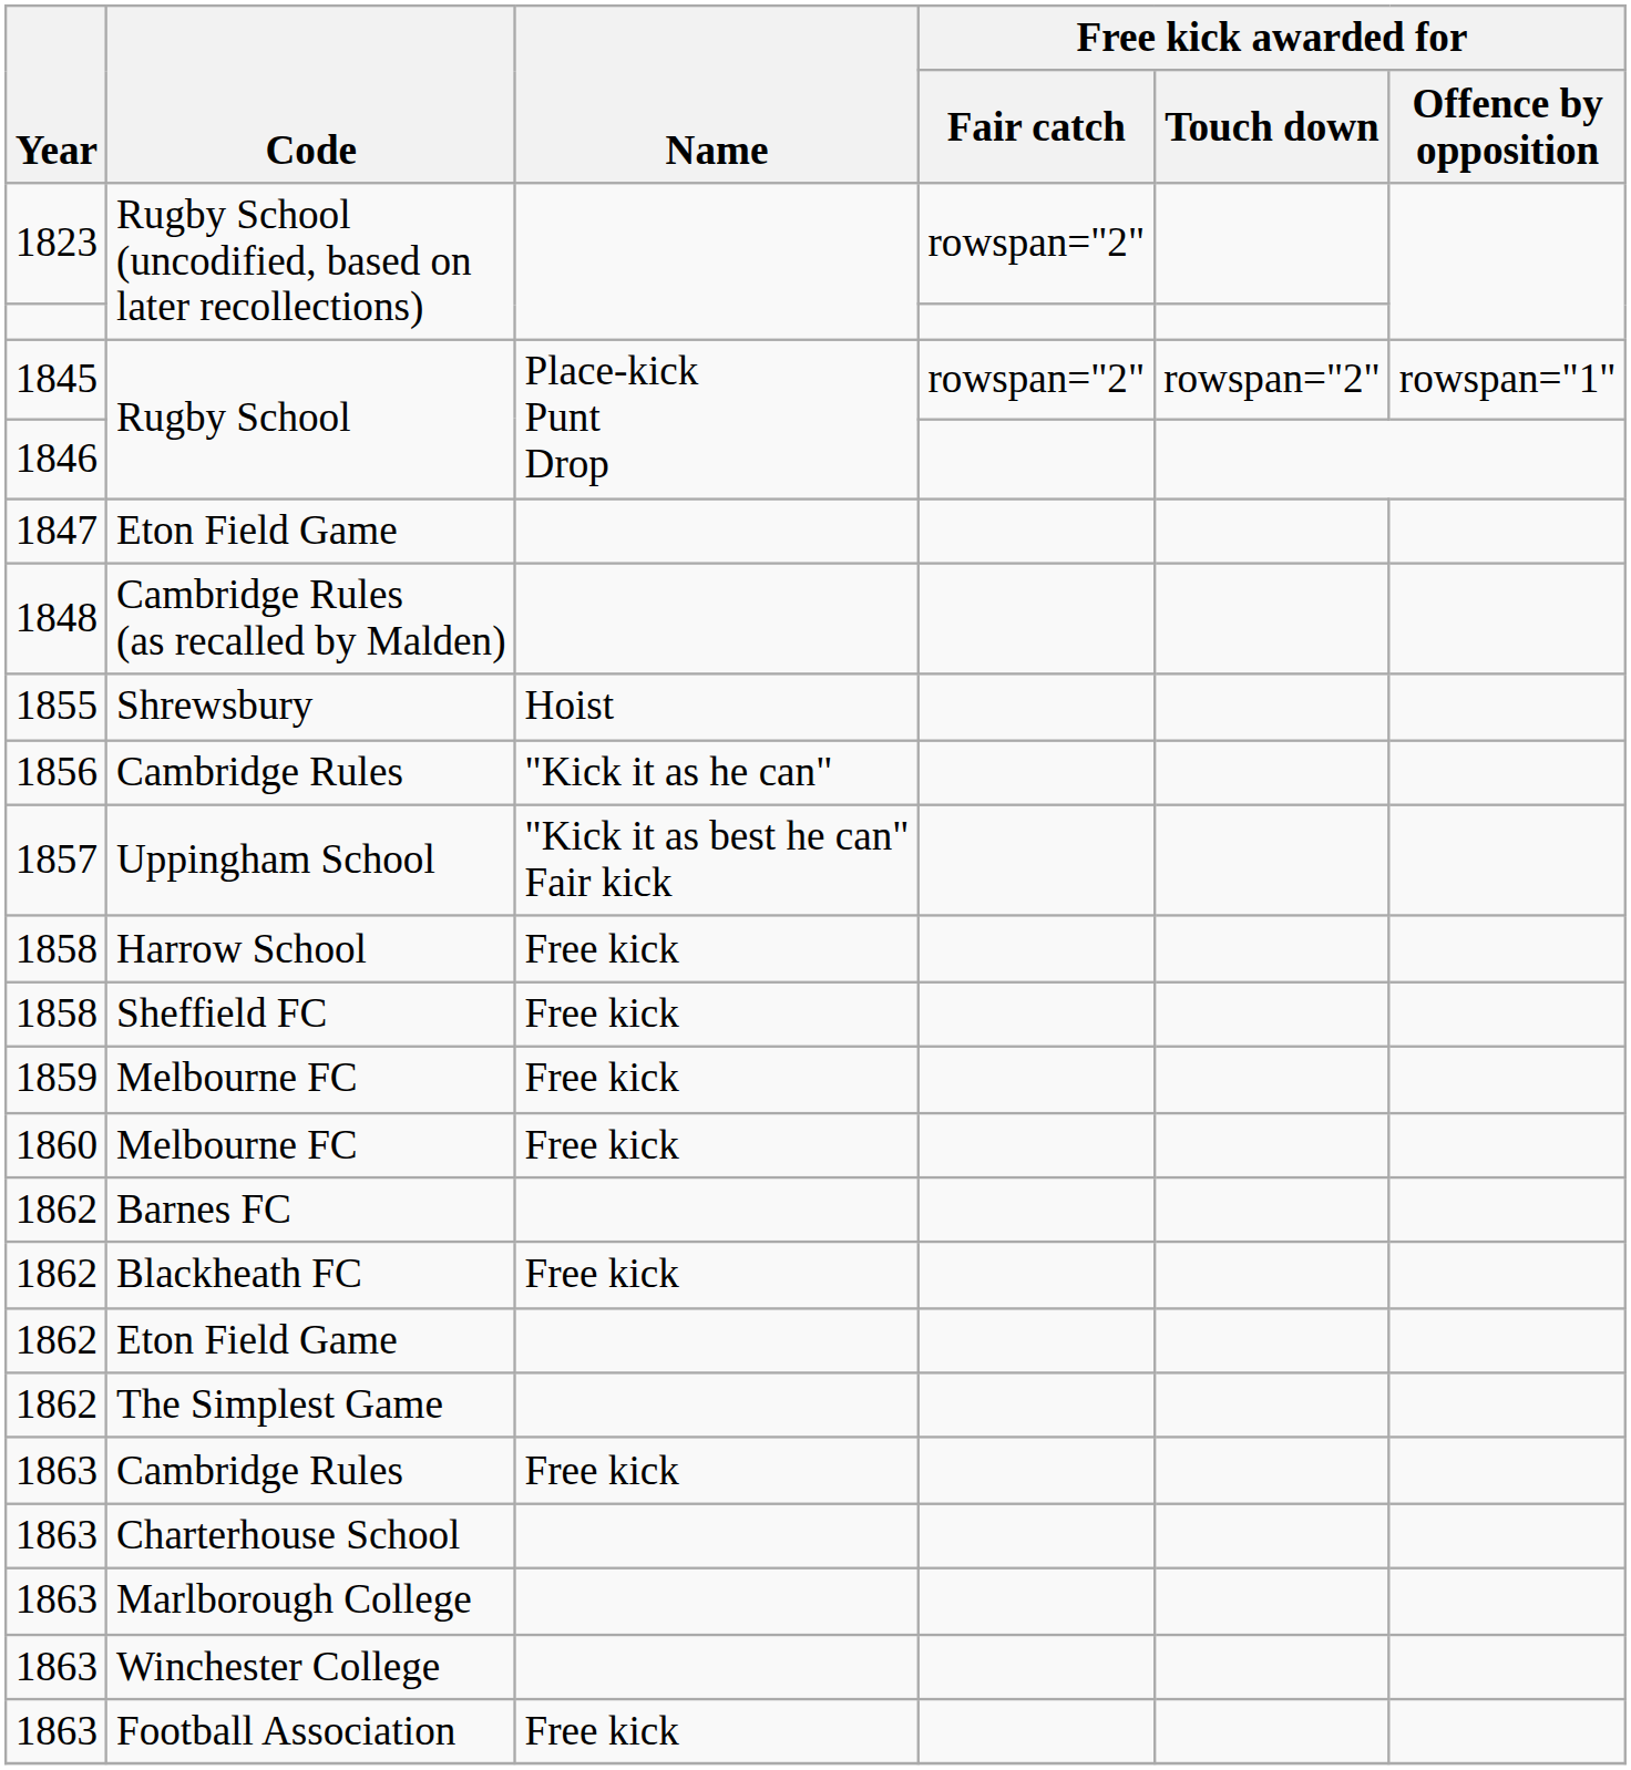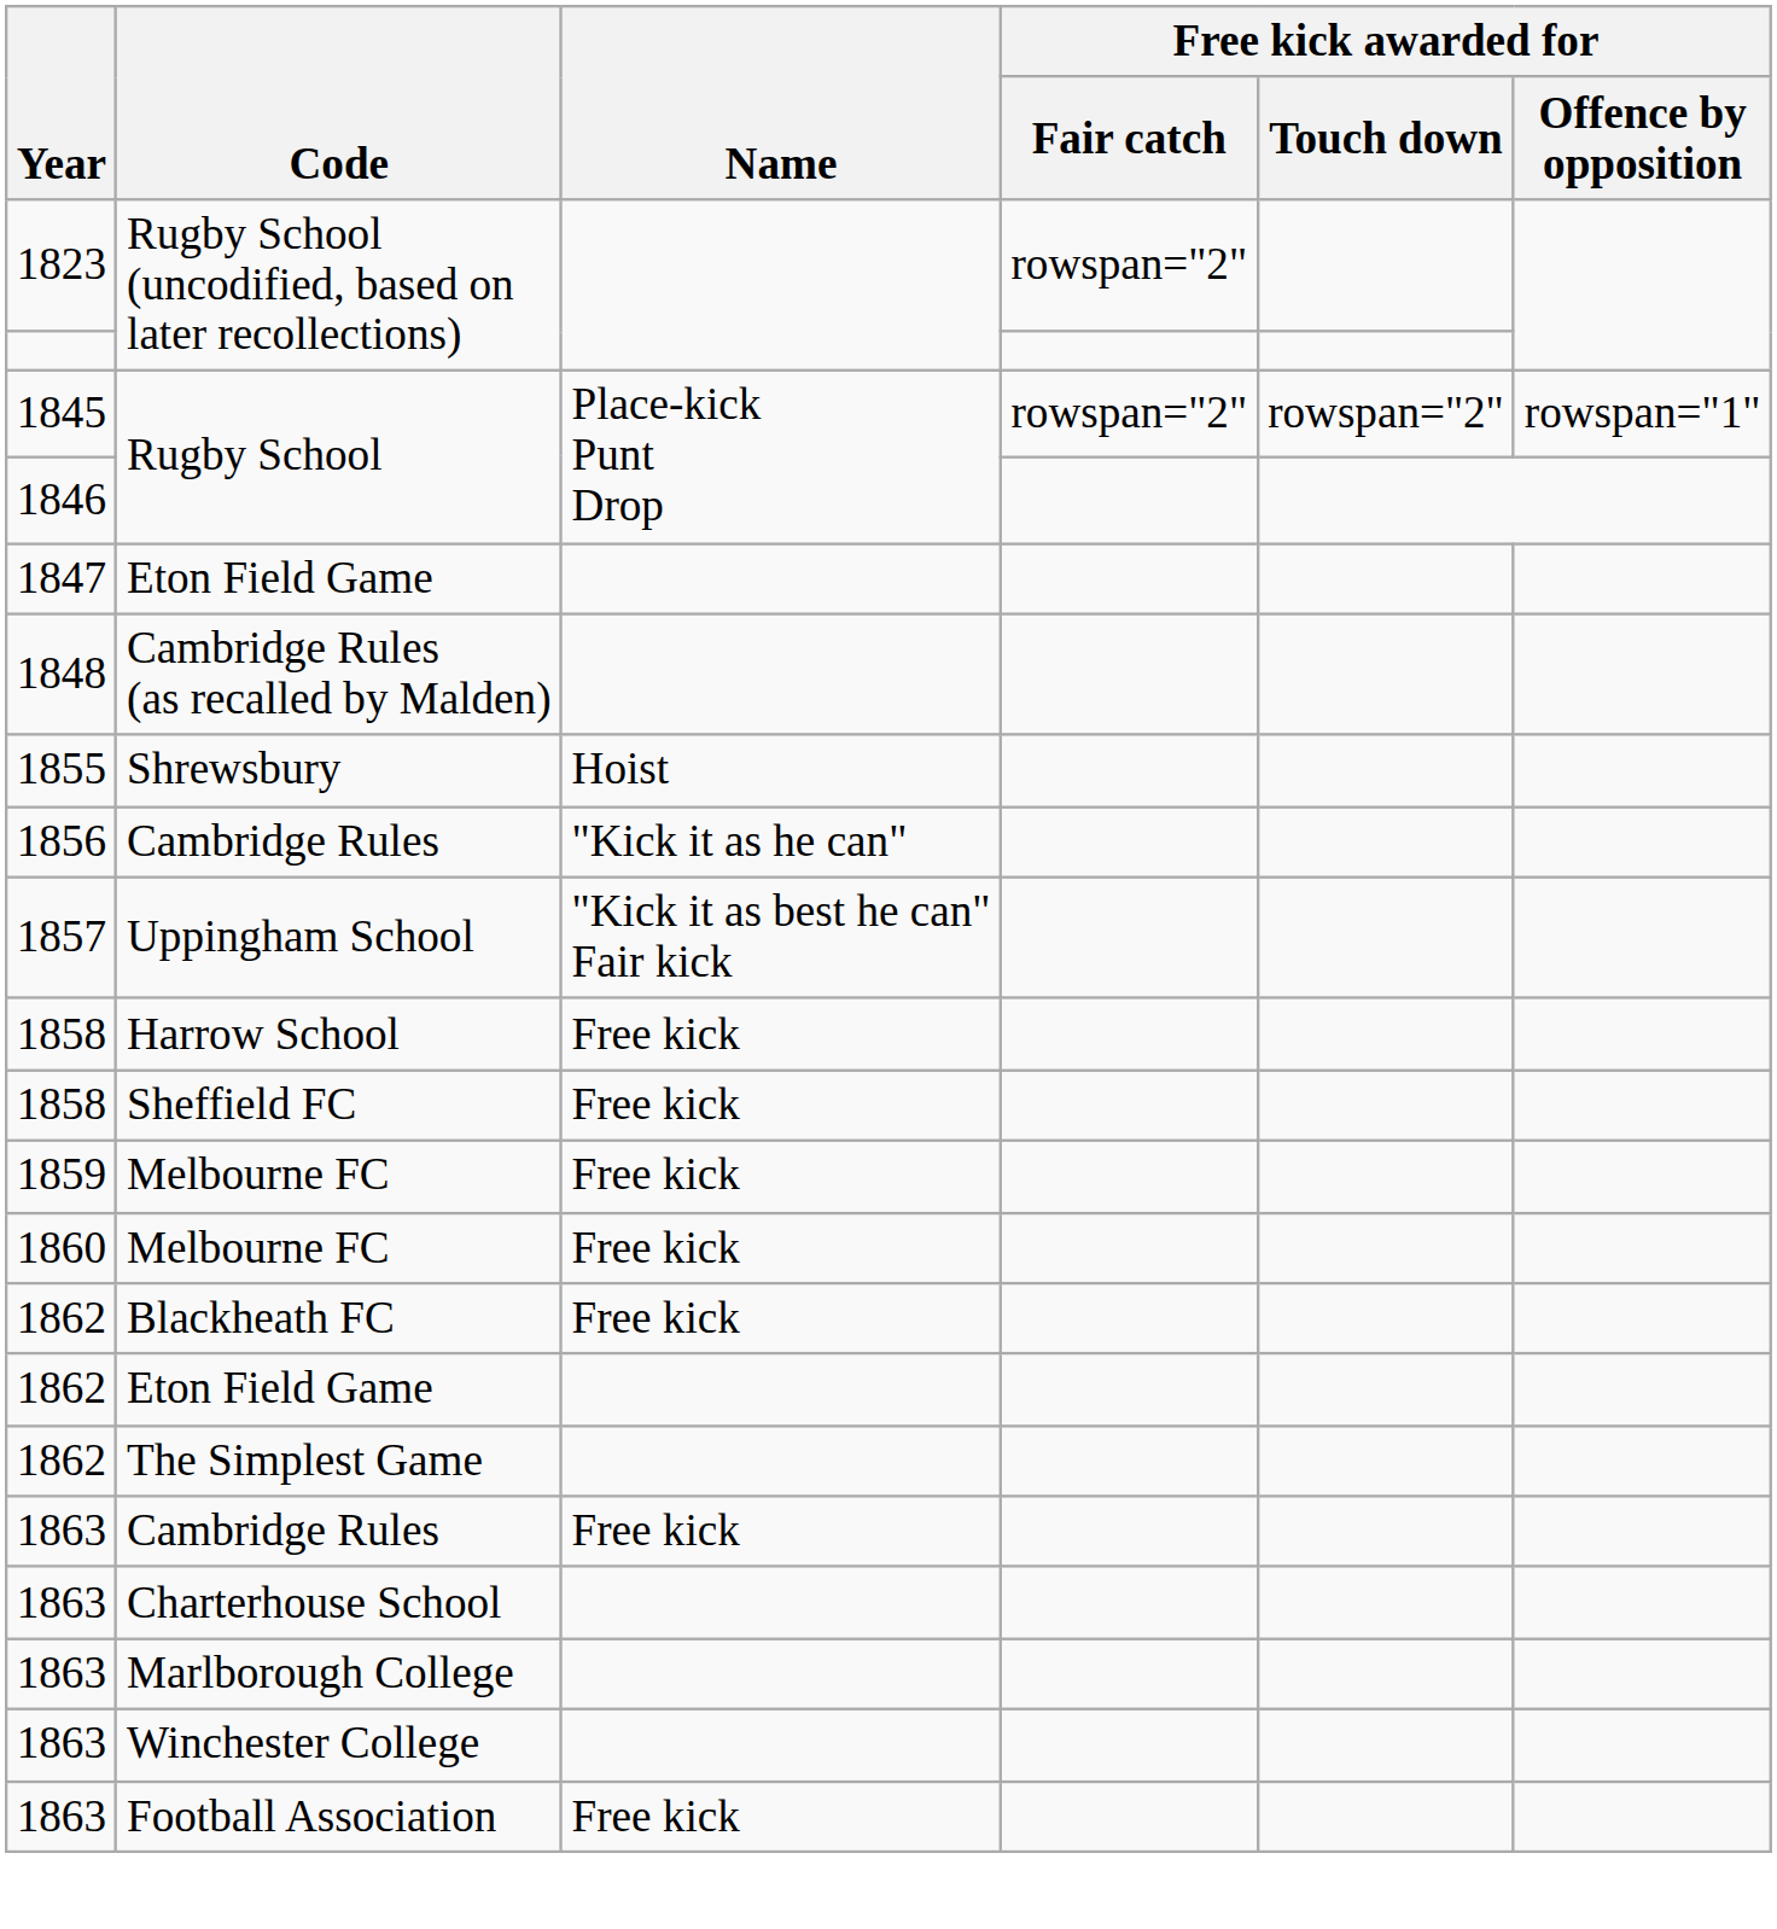- row: 1862 | Barnes FC
